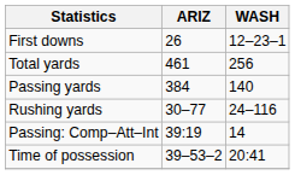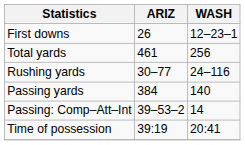rows swapped: Rushing yards <-> Passing yards
Passing: Comp–Att–Int | ARIZ: 39:19 -> 39–53–2
Time of possession | ARIZ: 39–53–2 -> 39:19
